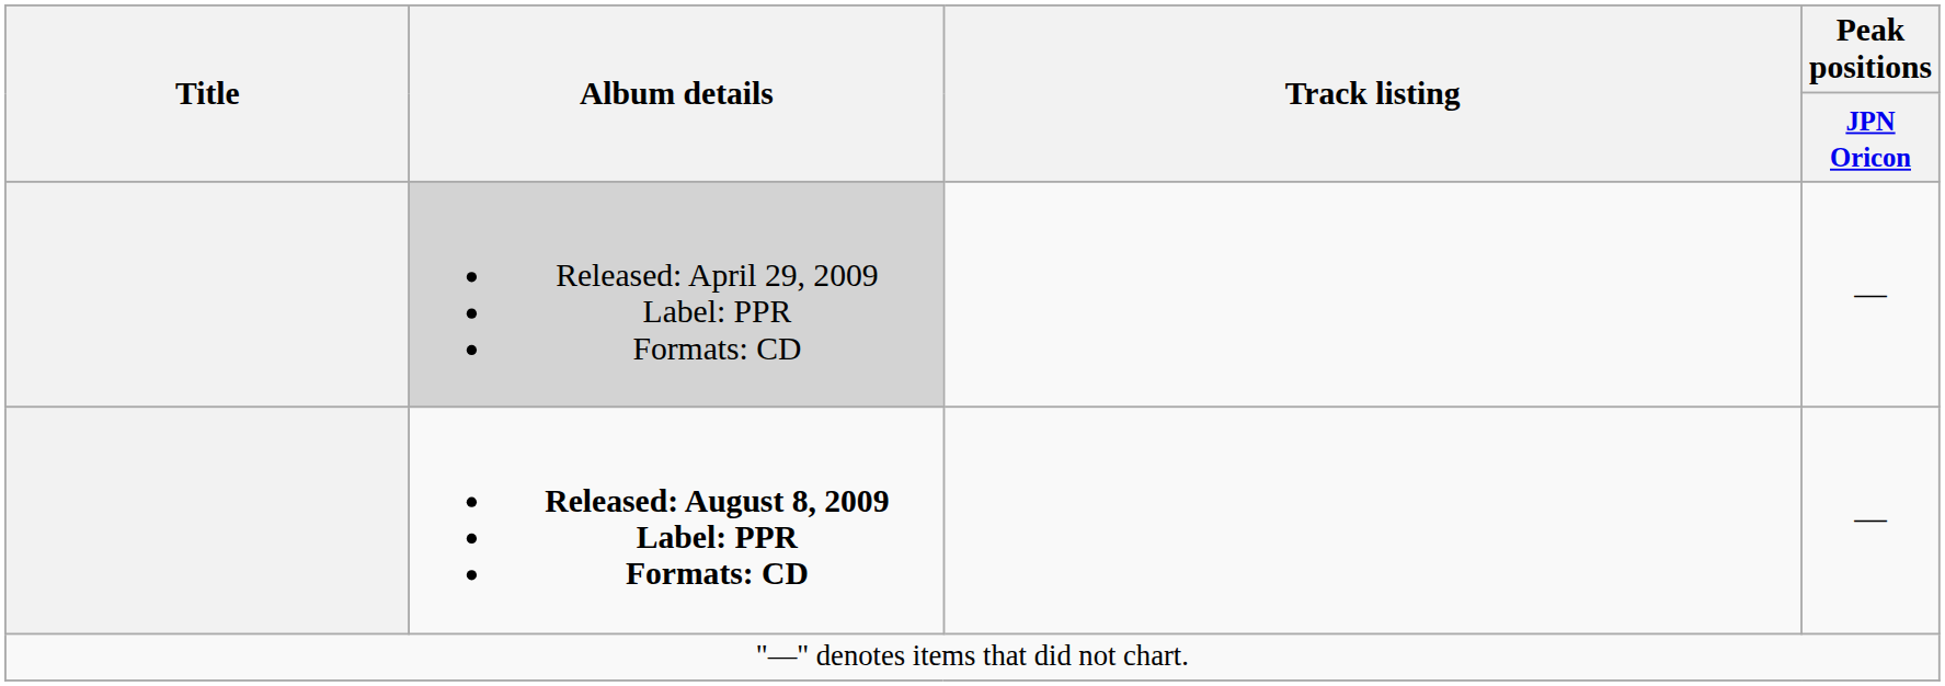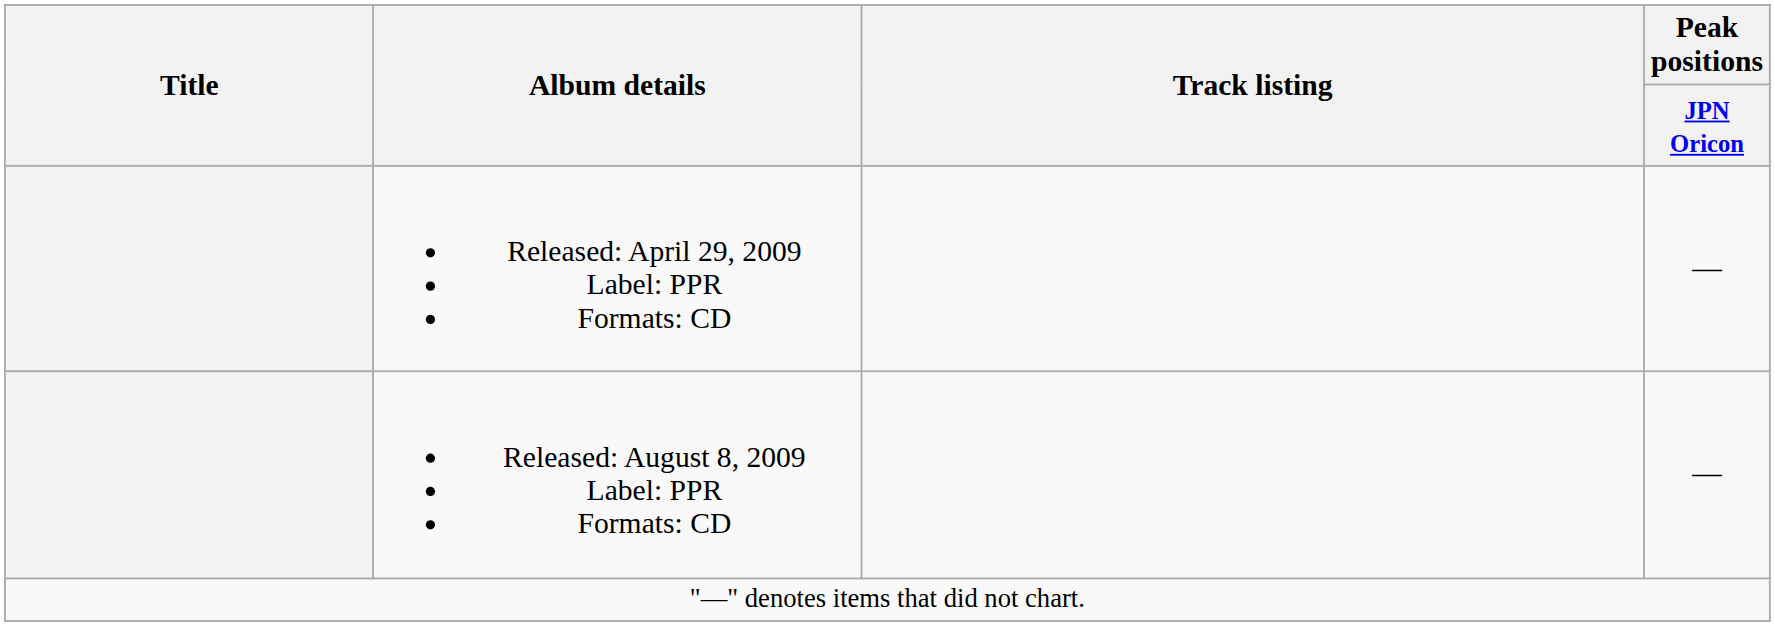Released: April 29, 2009 Label: PPR Formats: CD | Album details: lightgrey background -> no background
Released: August 8, 2009 Label: PPR Formats: CD | Album details: bold -> normal
